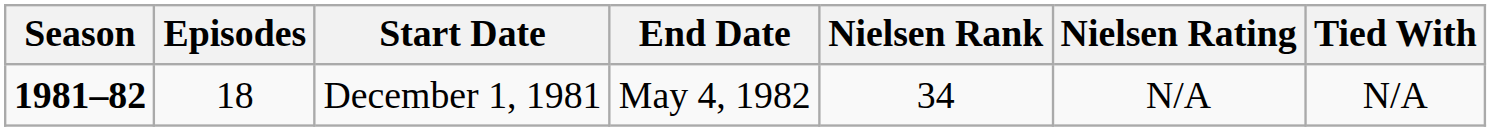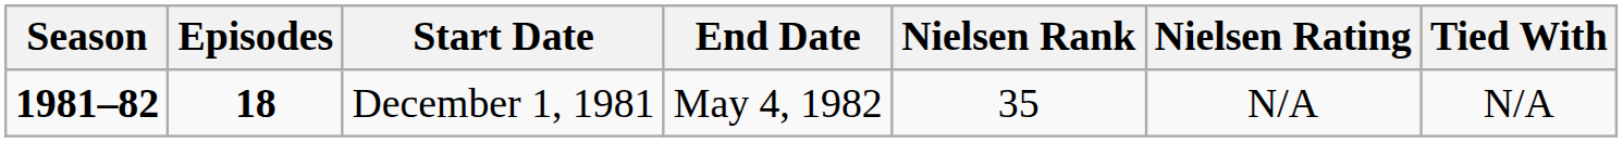December 1, 1981 | Episodes: normal -> bold
December 1, 1981 | Nielsen Rank: 34 -> 35
